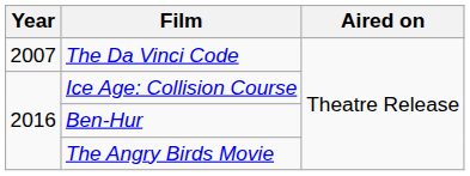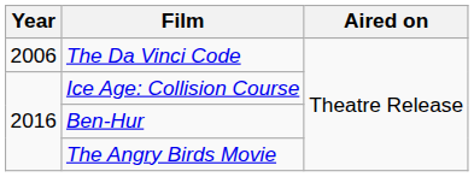The Da Vinci Code | Year: 2007 -> 2006
